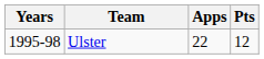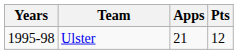Ulster | Apps: 22 -> 21
